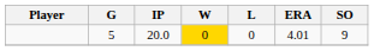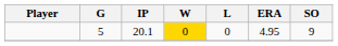row 2 | IP: 20.0 -> 20.1
row 2 | ERA: 4.01 -> 4.95
